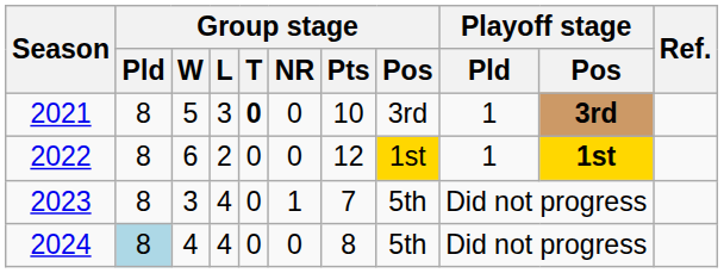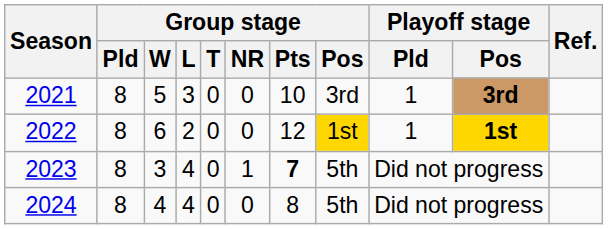2021 | Group stage / T: bold -> normal
2023 | Group stage / Pts: normal -> bold
2024 | Group stage / Pld: lightblue background -> no background
